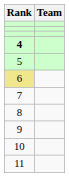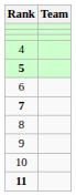row 5 | Rank: bold -> normal
row 6 | Rank: normal -> bold
row 7 | Rank: khaki background -> no background
row 8 | Rank: normal -> bold
row 12 | Rank: normal -> bold
